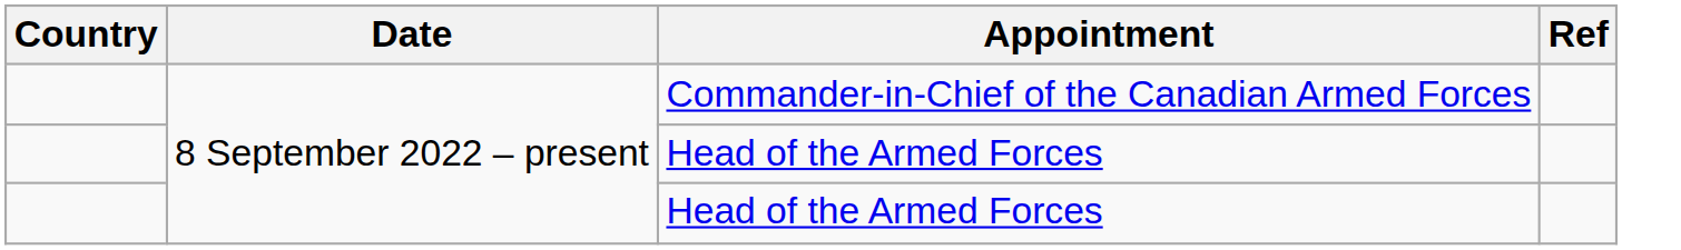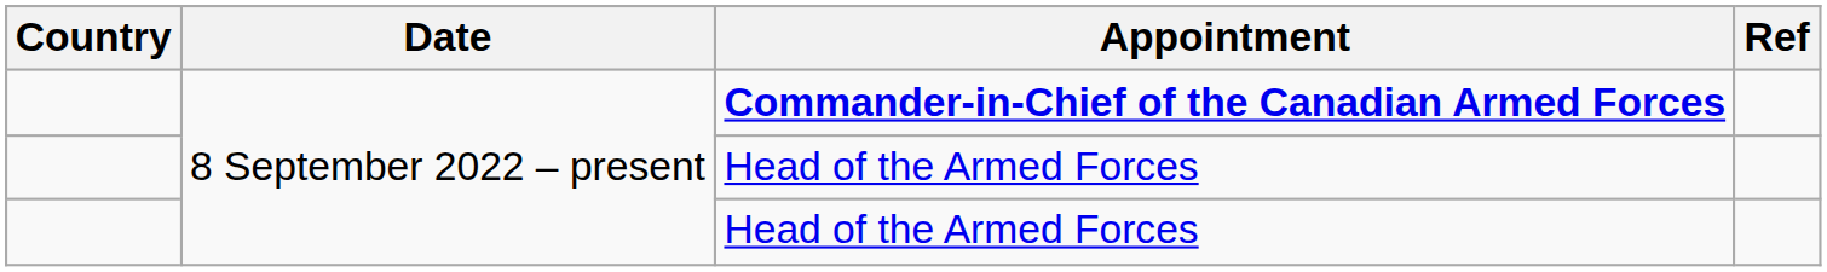Commander-in-Chief of the Canadian Armed Forces | Appointment: normal -> bold
